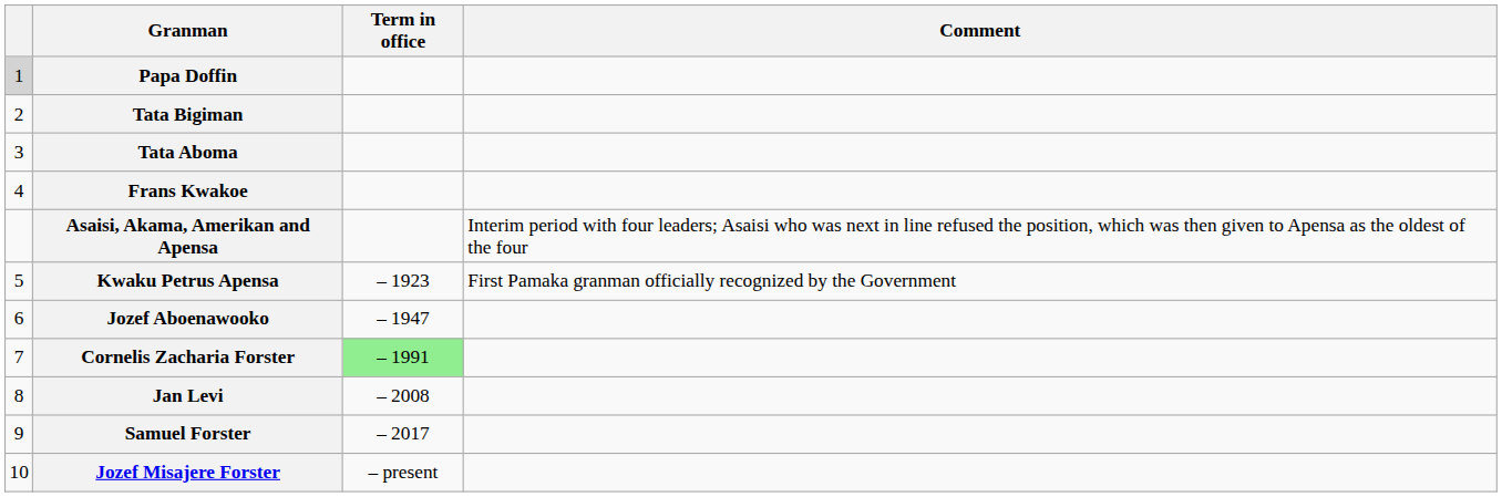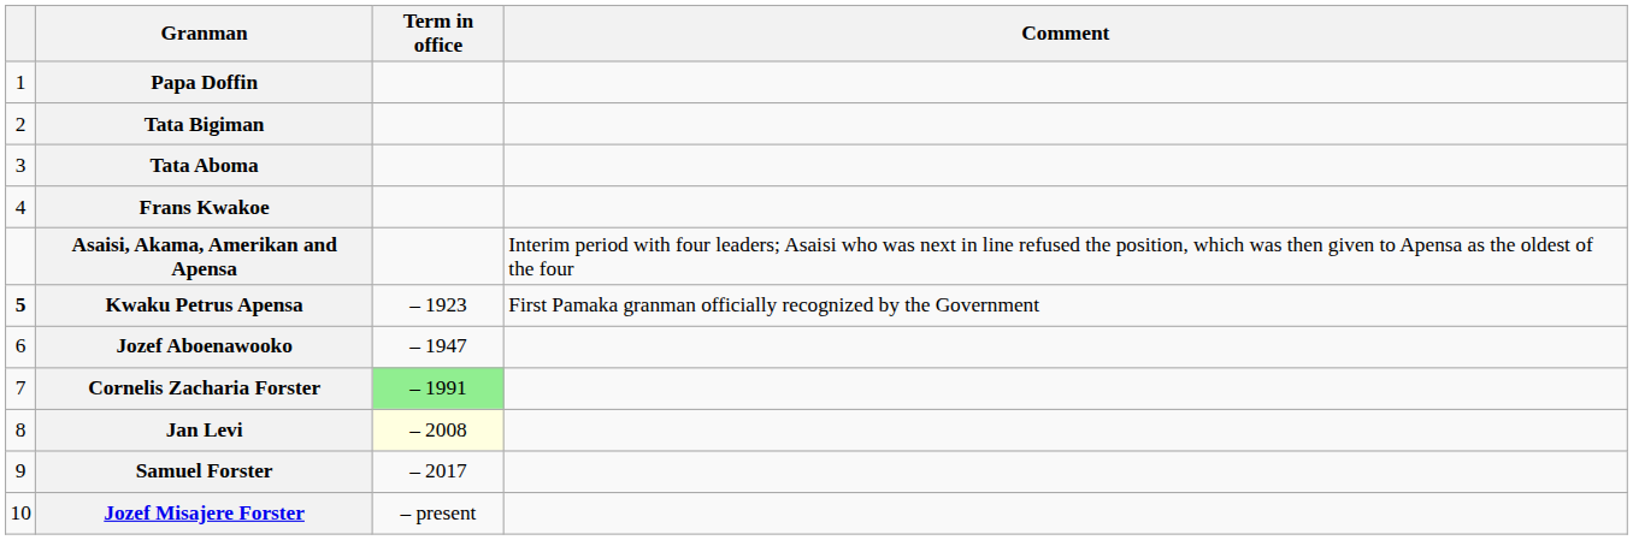Papa Doffin | column 1: lightgrey background -> no background
Kwaku Petrus Apensa | column 1: normal -> bold
Jan Levi | Term in office: no background -> lightyellow background
